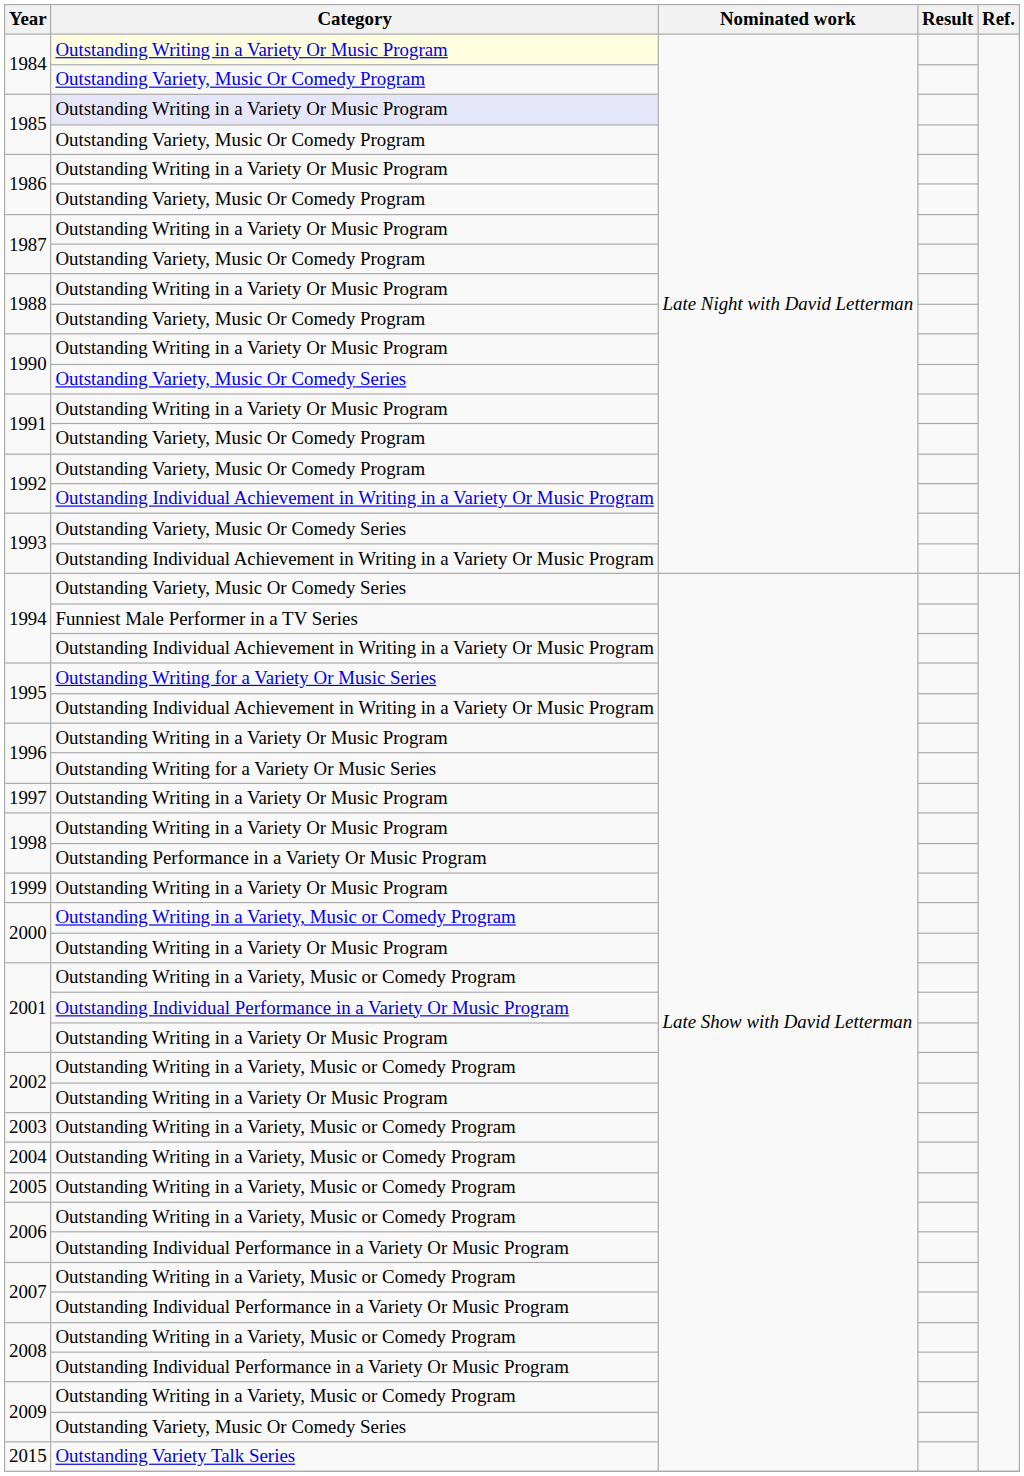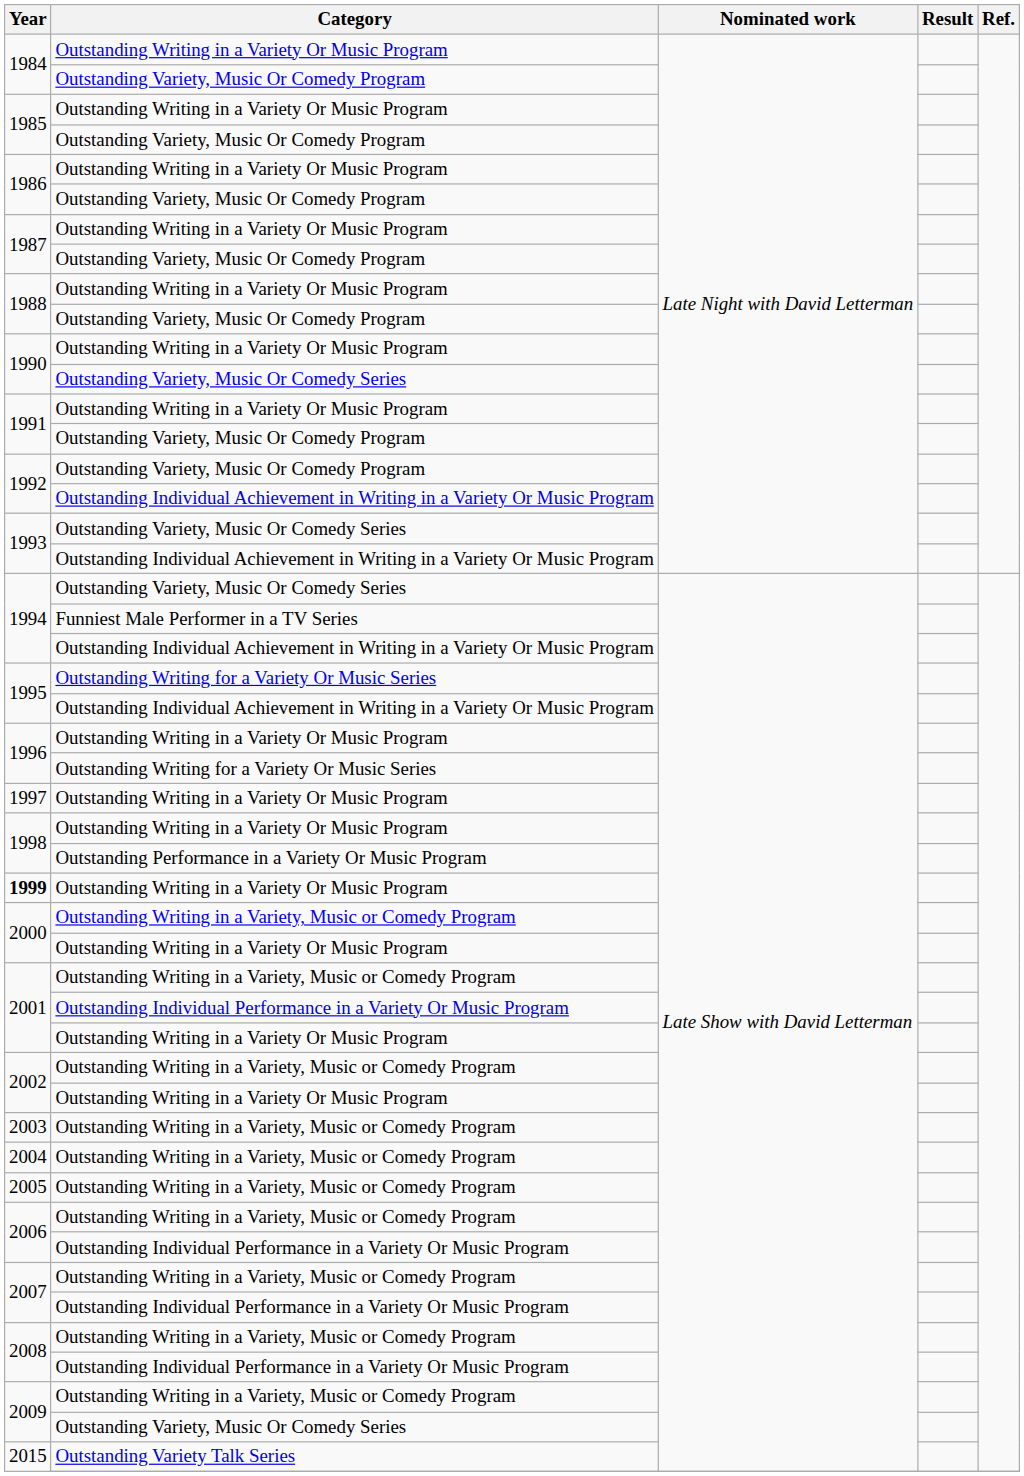1984 / Outstanding Writing in a Variety Or Music Program | Category: lightyellow background -> no background
1985 / Outstanding Writing in a Variety Or Music Program | Category: lavender background -> no background
1999 | Year: normal -> bold
